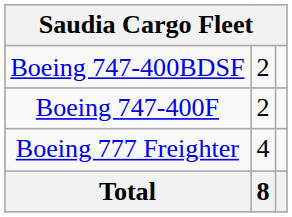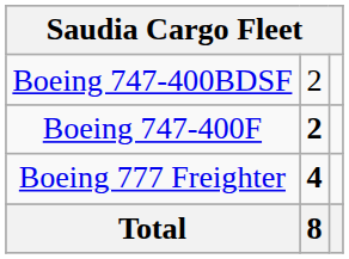Boeing 747-400F | column 2: normal -> bold
Boeing 777 Freighter | column 2: normal -> bold
